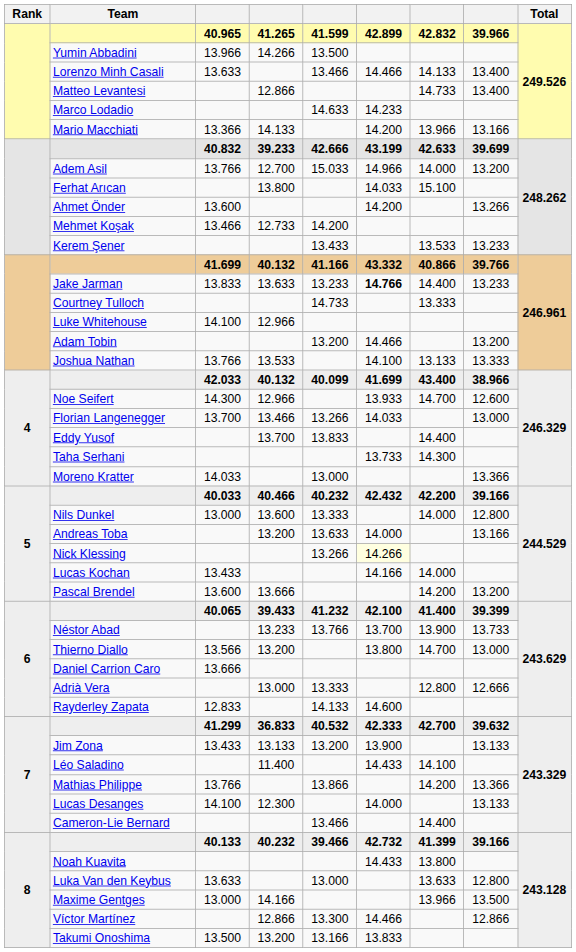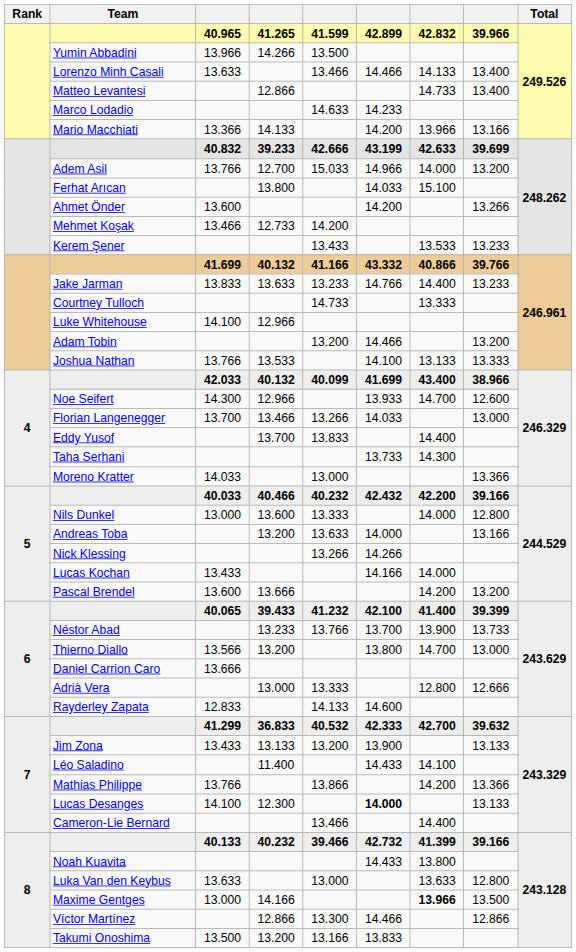Jake Jarman | column 6: bold -> normal
Nick Klessing | column 6: lightyellow background -> no background
Lucas Desanges | column 6: normal -> bold
Maxime Gentges | column 7: normal -> bold
